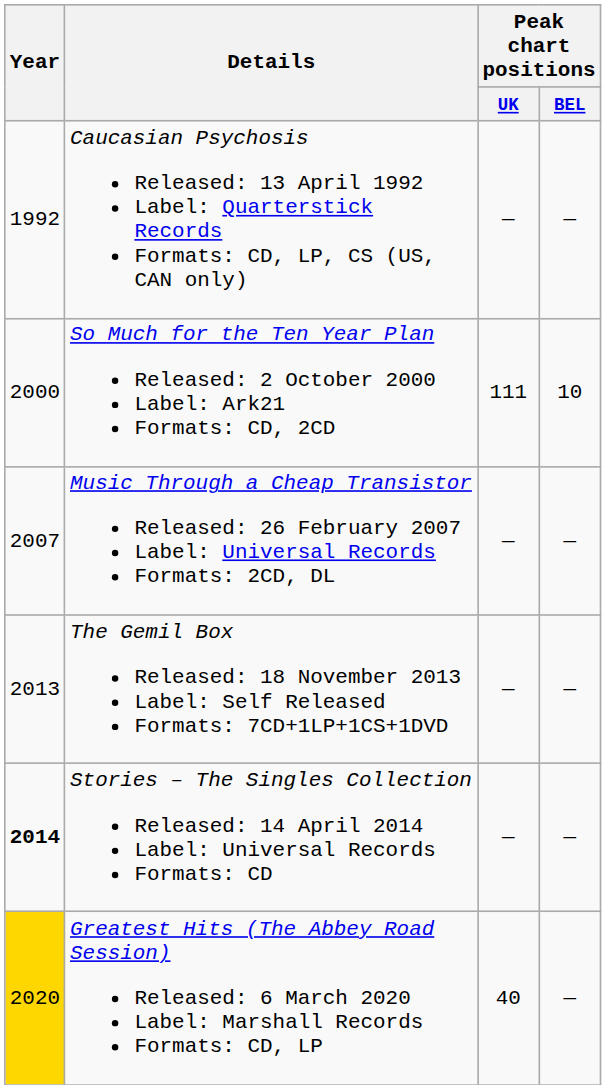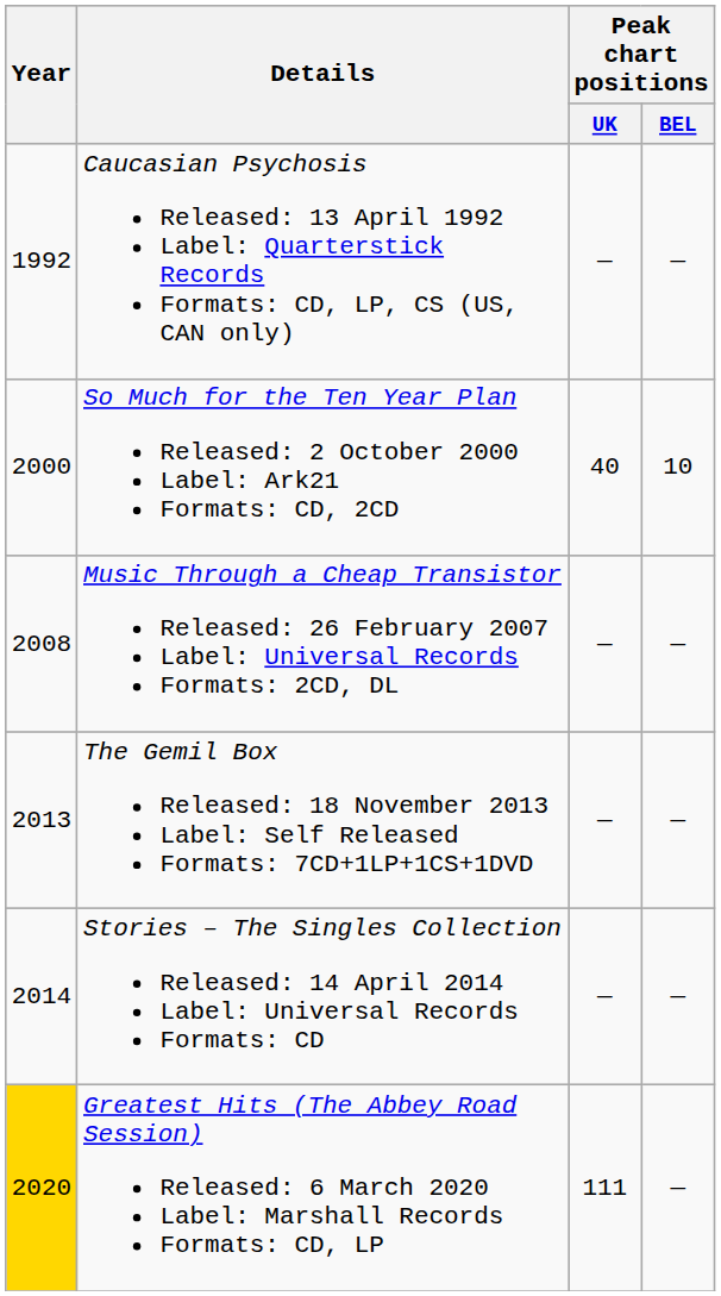row 4 | Peak chart positions / UK: 111 -> 40
row 5 | Year: 2007 -> 2008
row 7 | Year: bold -> normal
row 8 | Peak chart positions / UK: 40 -> 111
